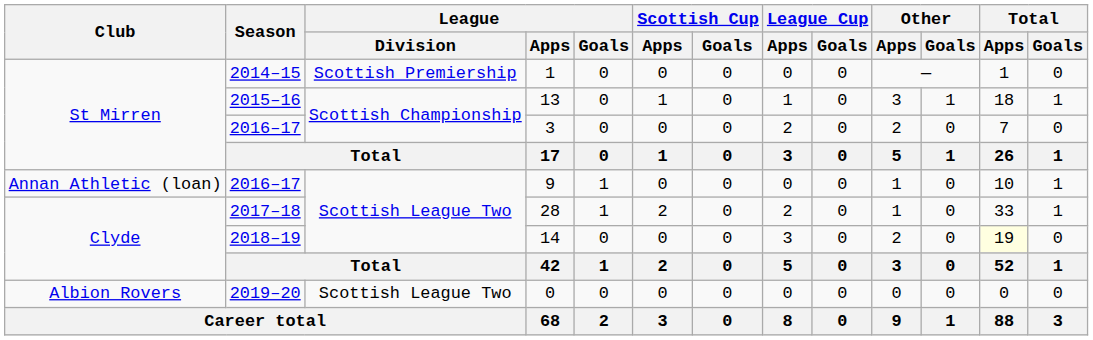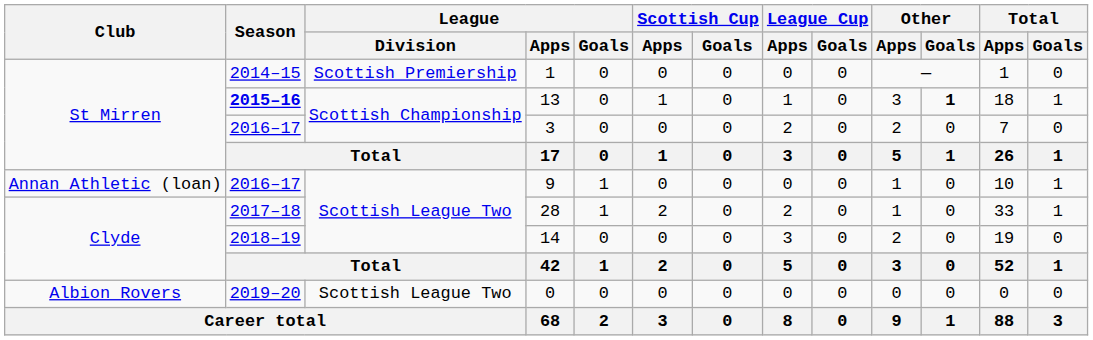13 | Season: normal -> bold
13 | Other / Goals: normal -> bold
14 | Total / Apps: lightyellow background -> no background
